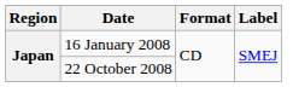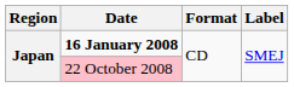16 January 2008 | Date: normal -> bold
22 October 2008 | Date: no background -> pink background
